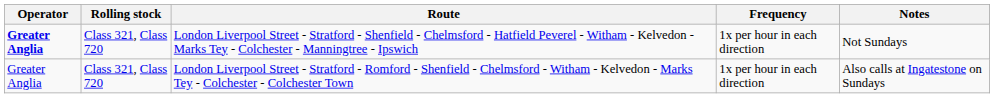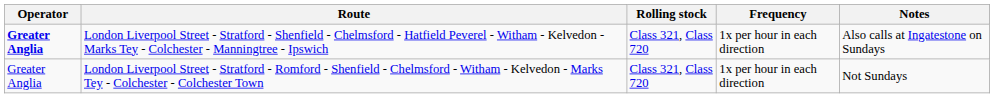columns swapped: Route <-> Rolling stock
row 2 | Notes: Not Sundays -> Also calls at Ingatestone on Sundays
row 3 | Notes: Also calls at Ingatestone on Sundays -> Not Sundays
